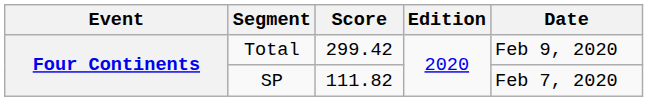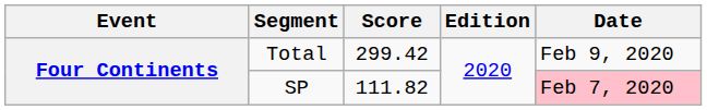SP | Date: no background -> pink background
